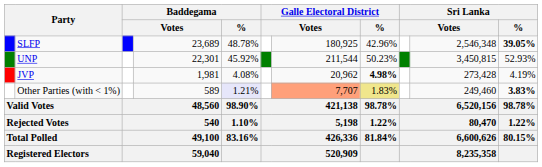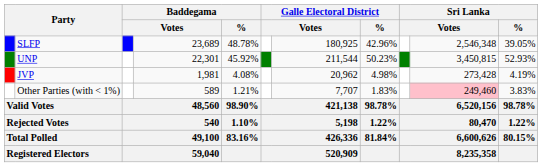SLFP | Sri Lanka / %: bold -> normal
JVP | Galle Electoral District / %: bold -> normal
Other Parties (with < 1%) | Baddegama / %: lavender background -> no background
Other Parties (with < 1%) | column 7: lightsalmon background -> no background
Other Parties (with < 1%) | Galle Electoral District / %: khaki background -> no background
Other Parties (with < 1%) | column 10: no background -> pink background
Other Parties (with < 1%) | Sri Lanka / %: bold -> normal
